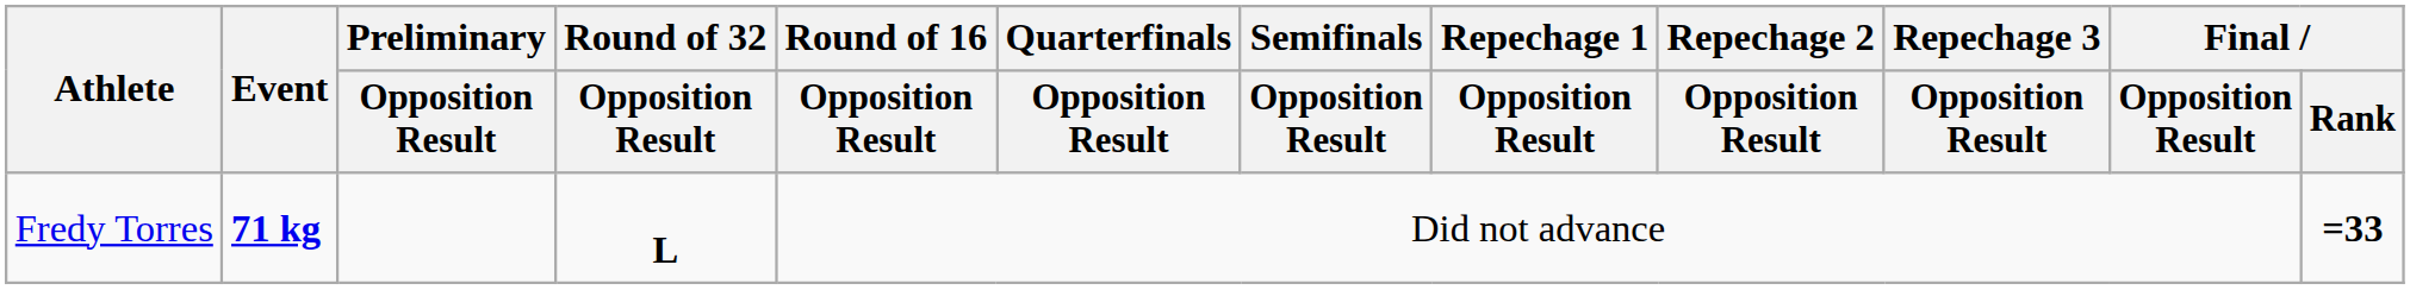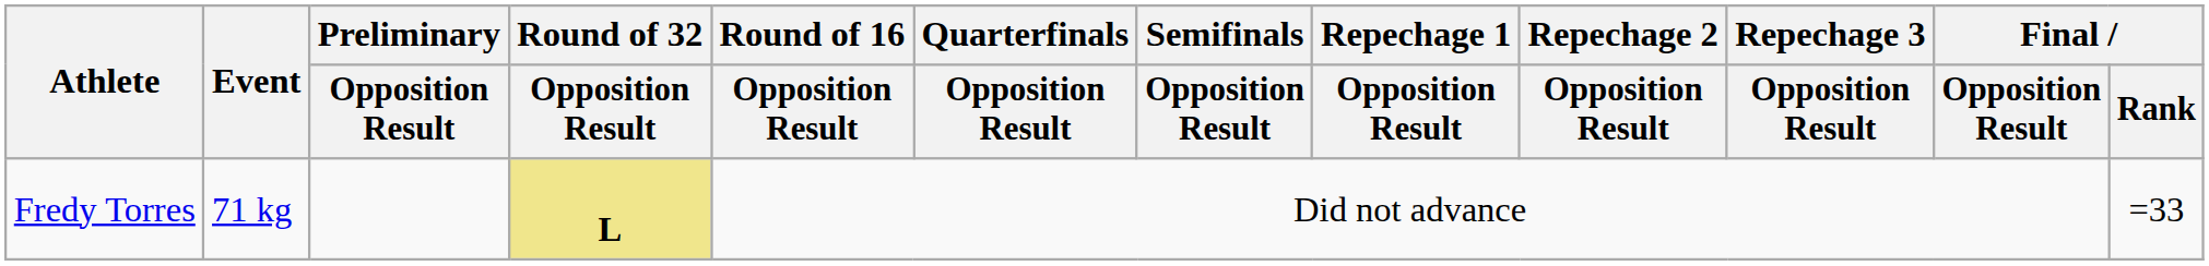Fredy Torres | Event: bold -> normal
Fredy Torres | Round of 32 / Opposition Result: no background -> khaki background
Fredy Torres | Final / Rank: bold -> normal
